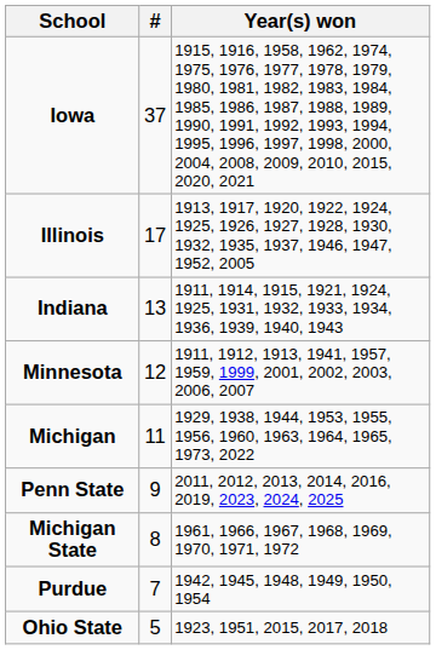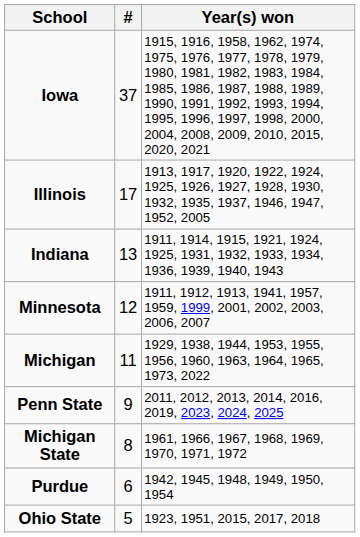Purdue | #: 7 -> 6
